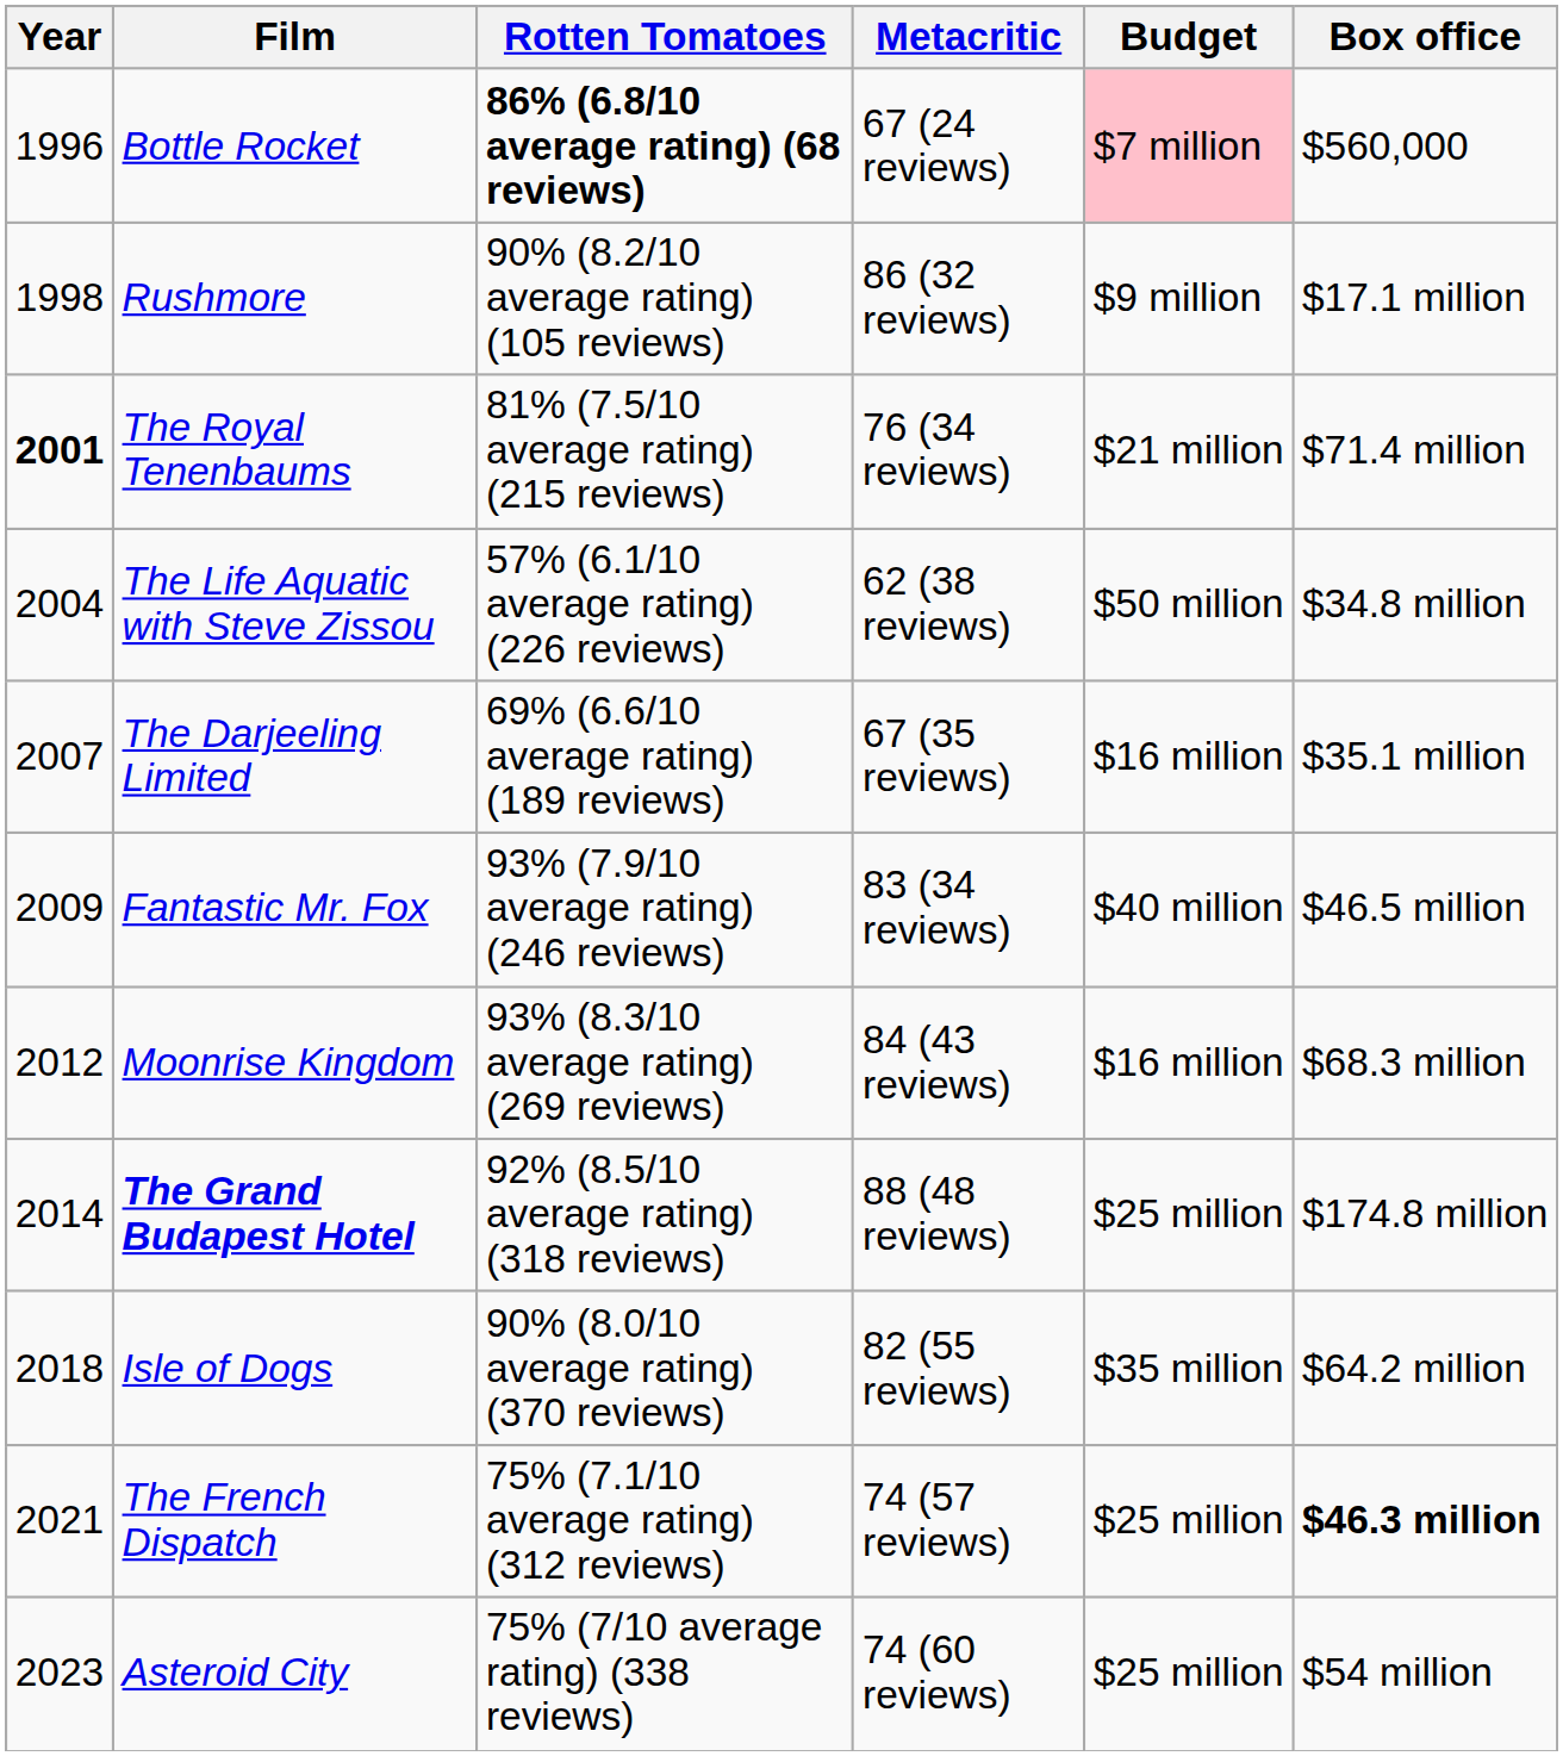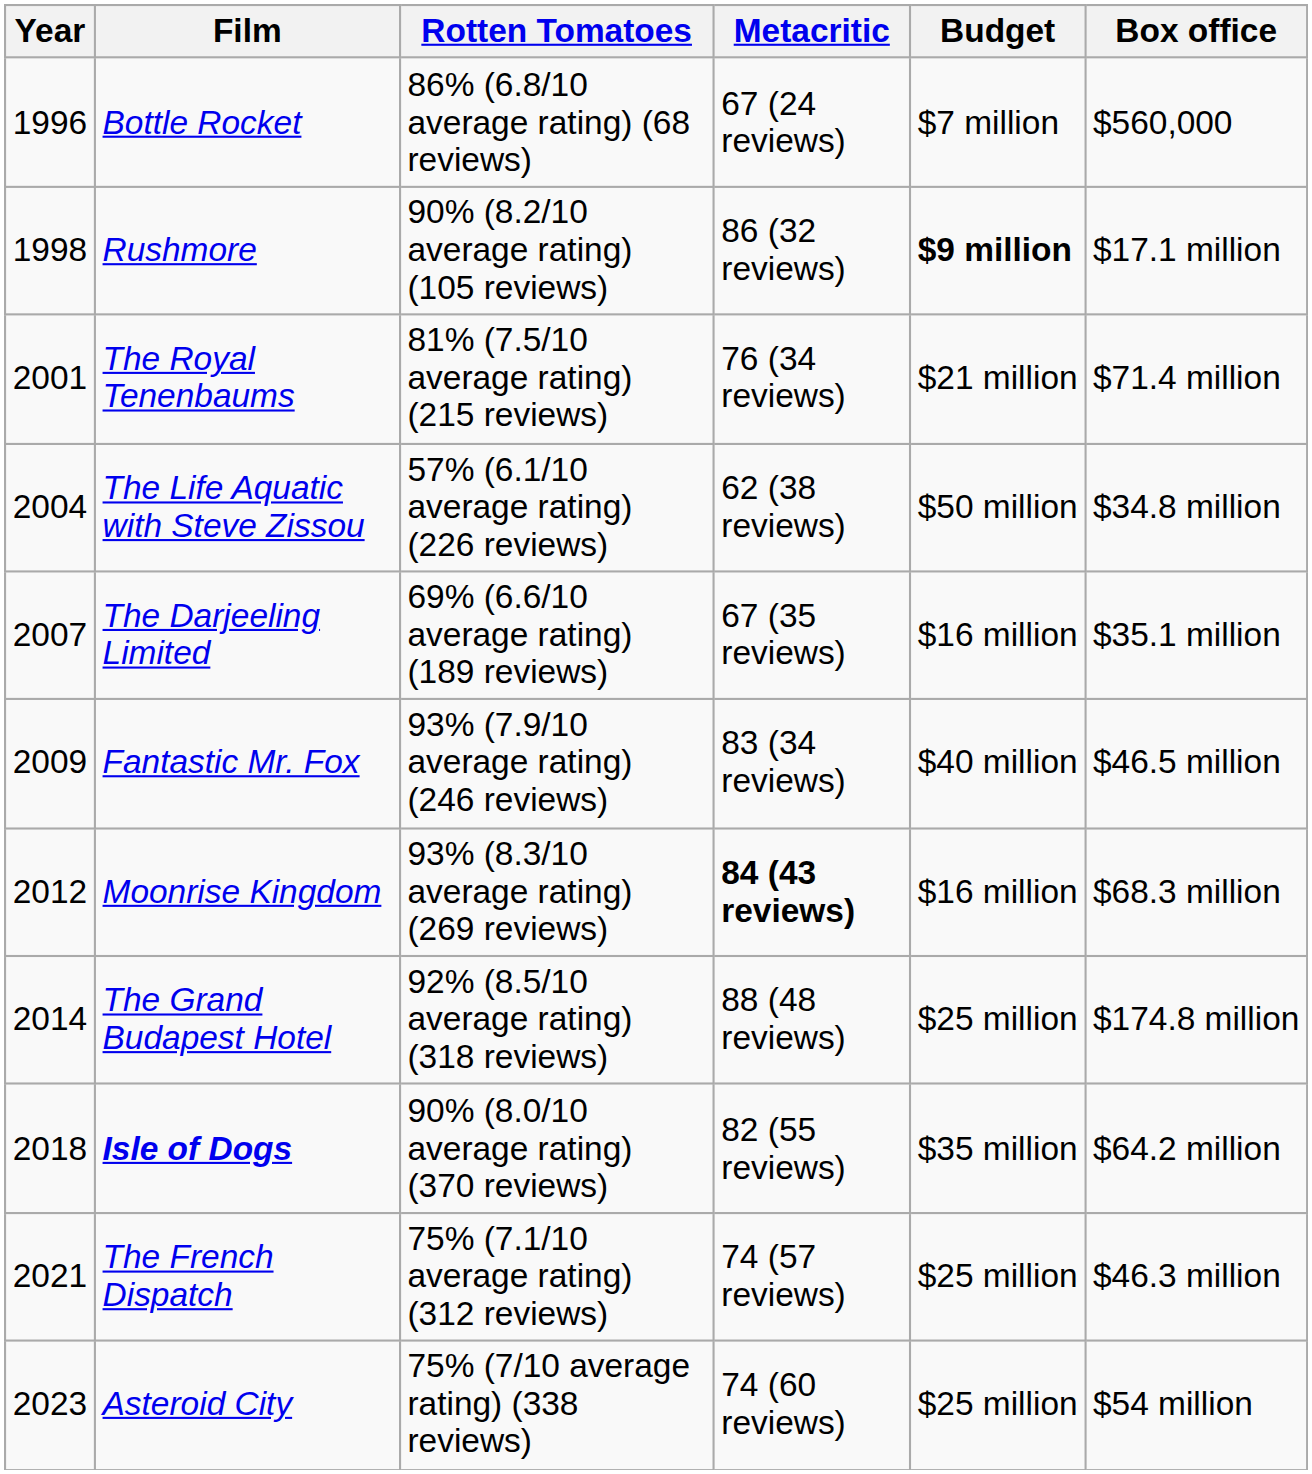row 2 | Rotten Tomatoes: bold -> normal
row 2 | Budget: pink background -> no background
row 3 | Budget: normal -> bold
row 4 | Year: bold -> normal
row 8 | Metacritic: normal -> bold
row 9 | Film: bold -> normal
row 10 | Film: normal -> bold
row 11 | Box office: bold -> normal
